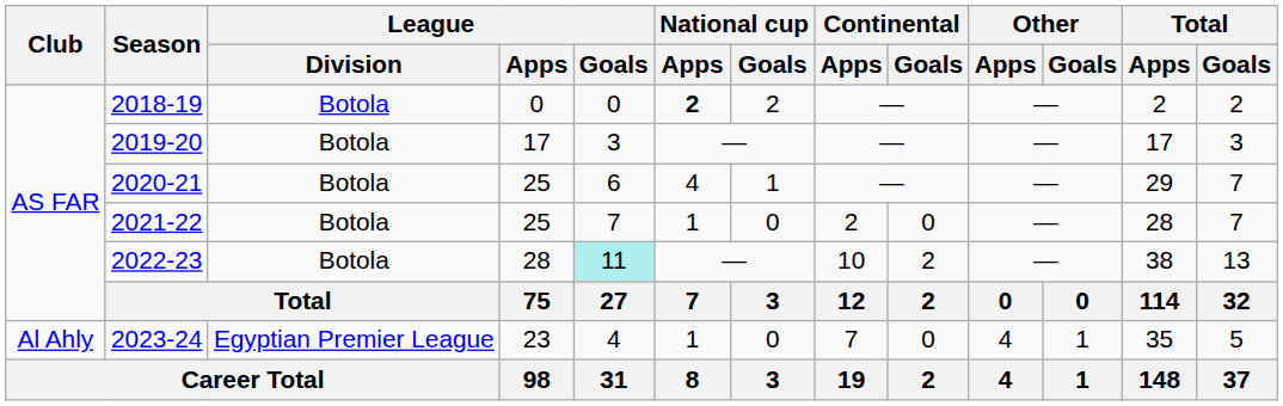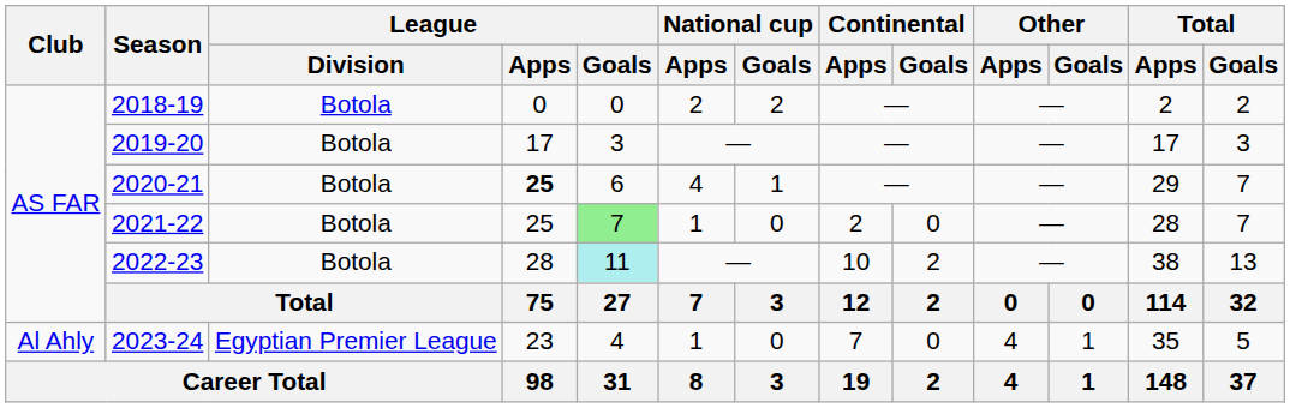2018-19 | National cup / Apps: bold -> normal
2020-21 | League / Apps: normal -> bold
2021-22 | League / Goals: no background -> lightgreen background
